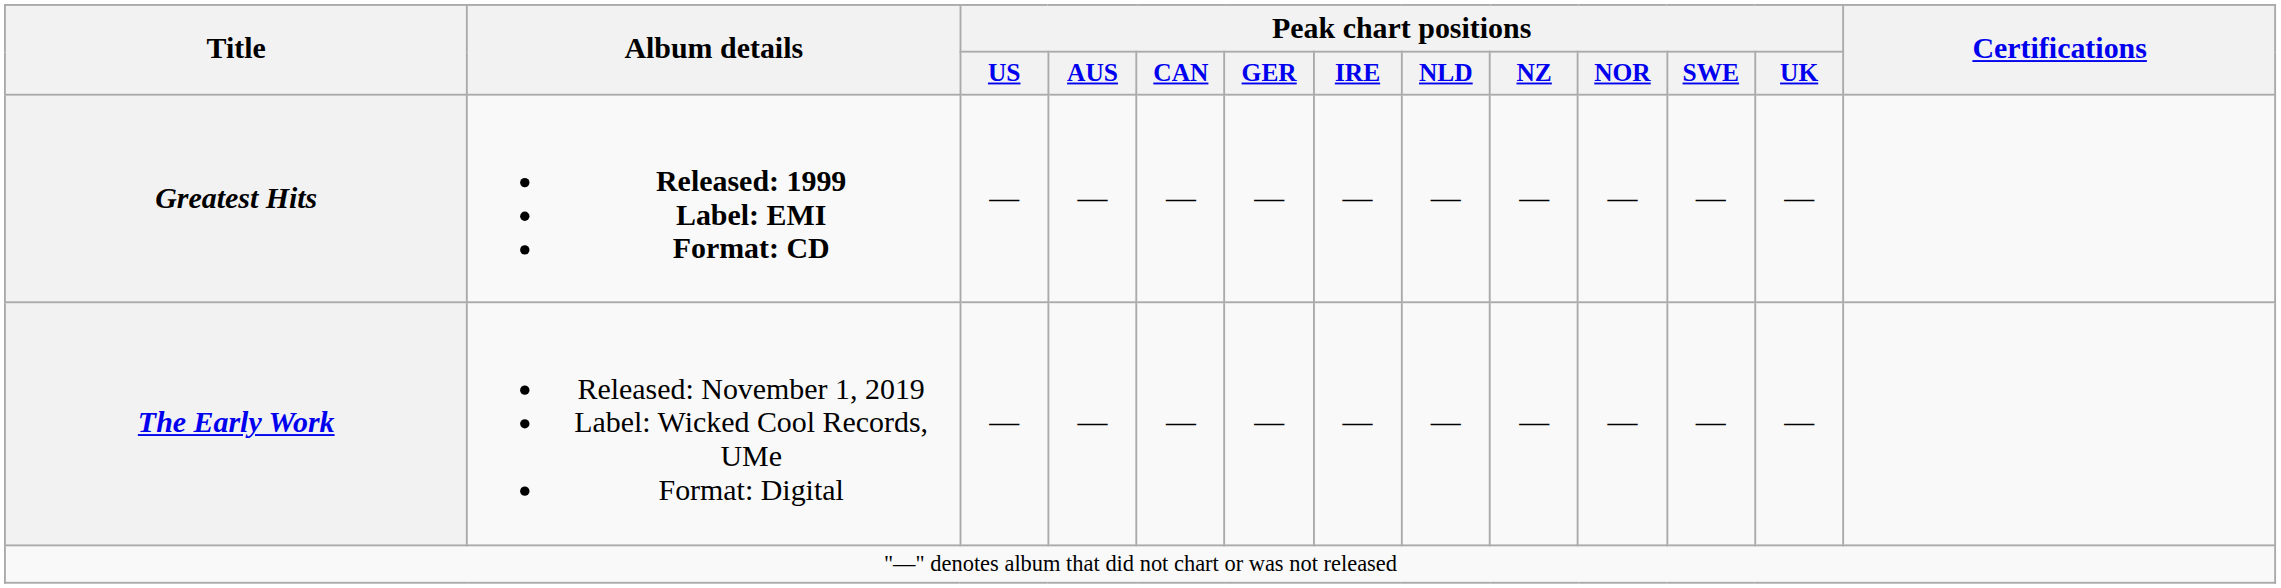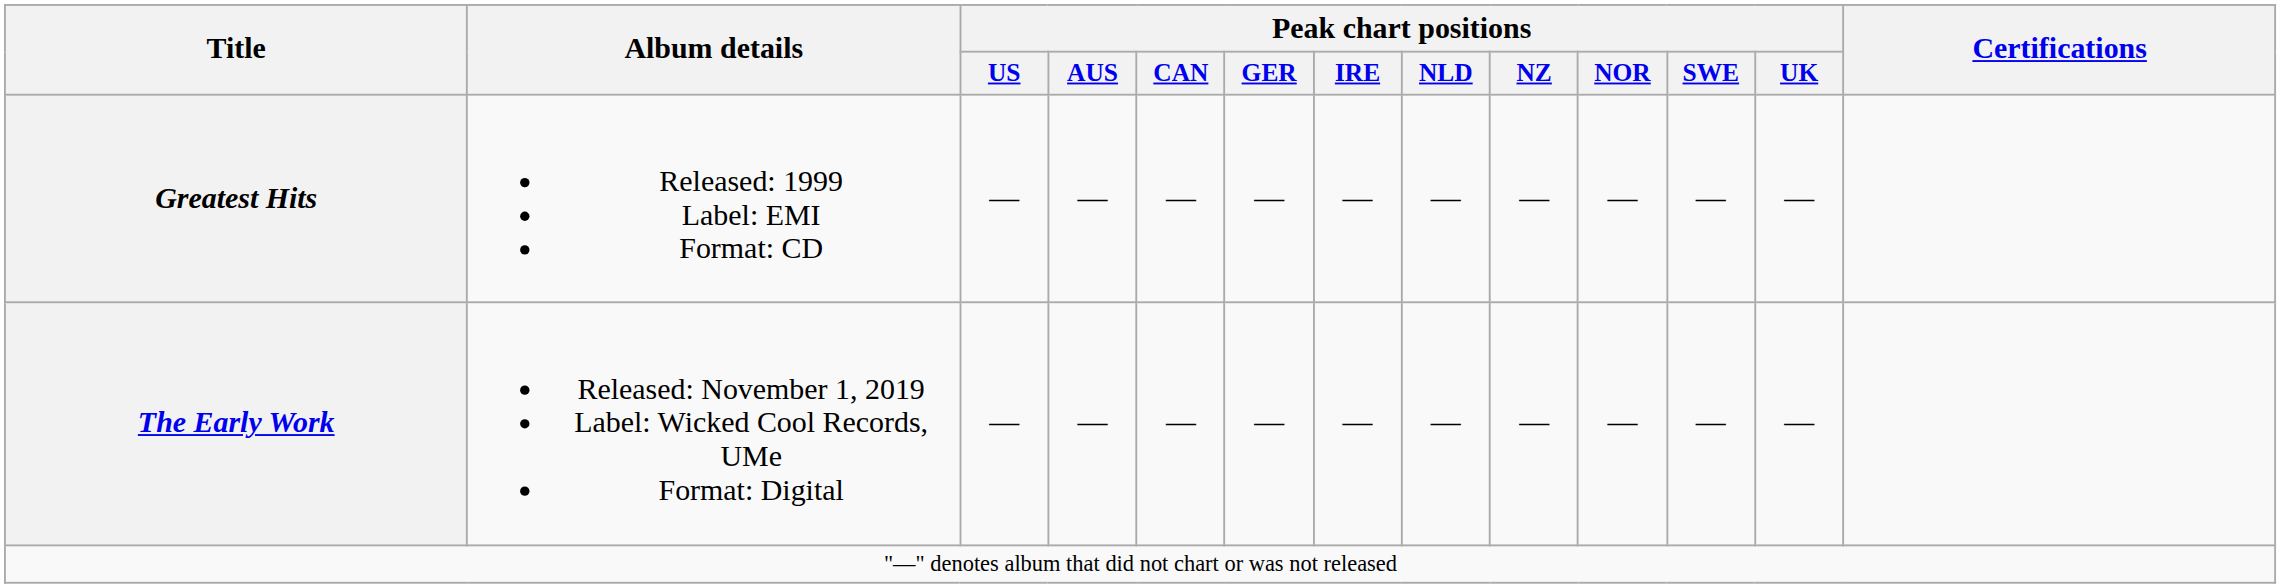Greatest Hits | Album details: bold -> normal
